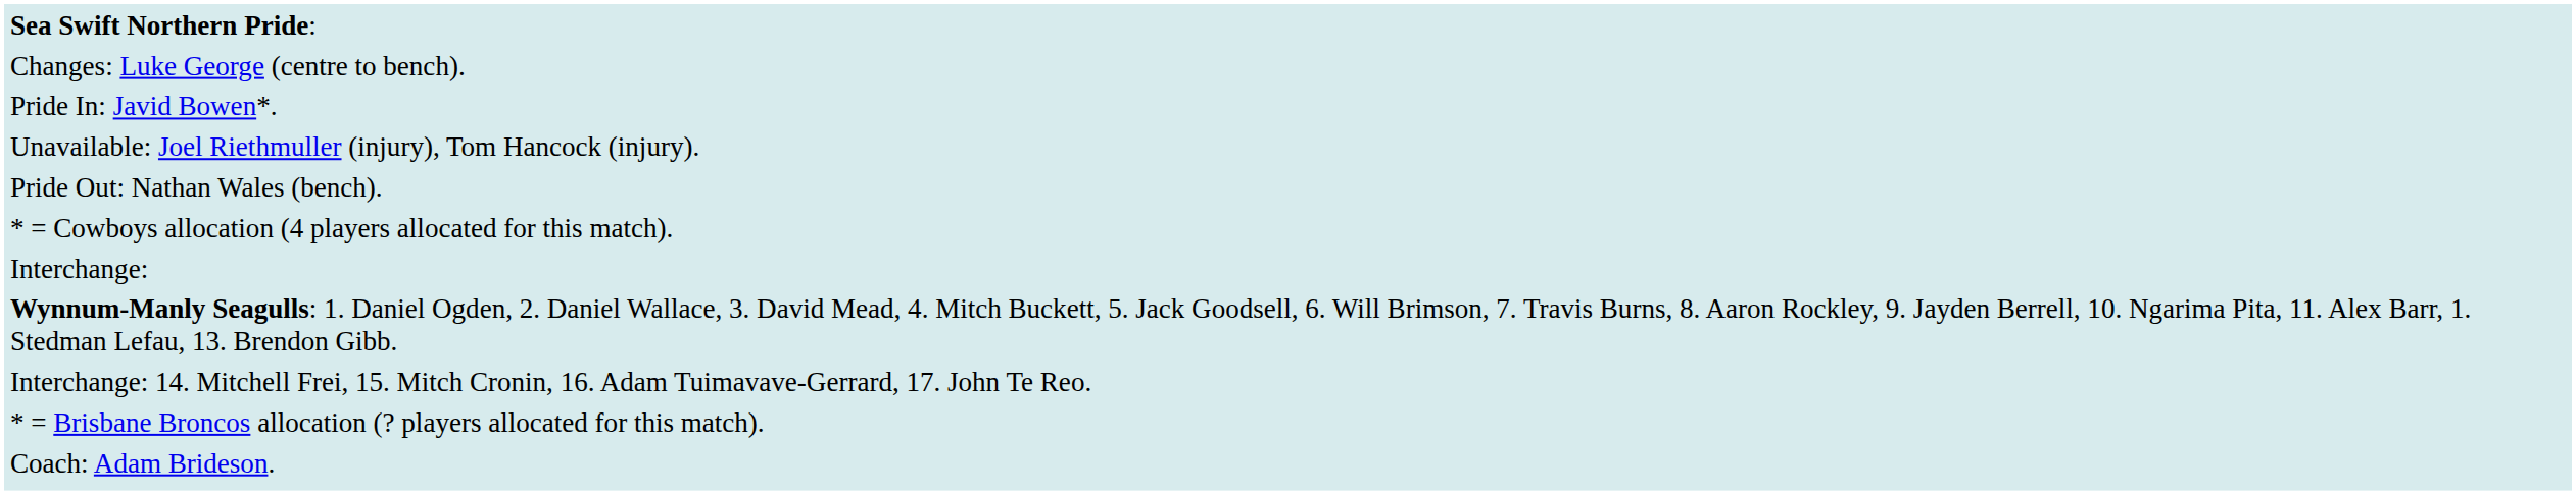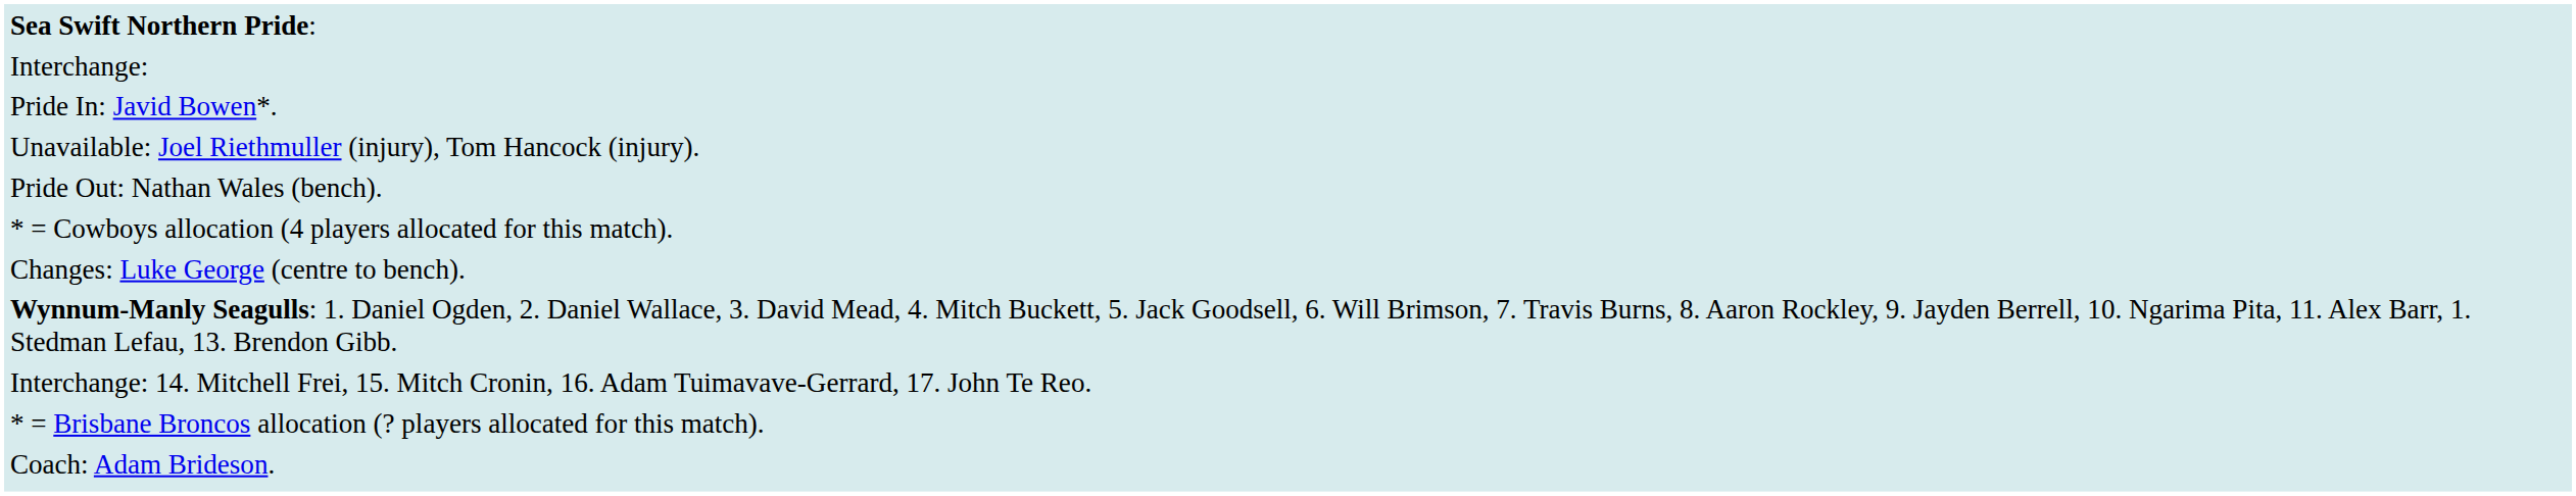row 2 | column 1: Changes: Luke George (centre to bench). -> Interchange:
row 7 | column 1: Interchange: -> Changes: Luke George (centre to bench).
